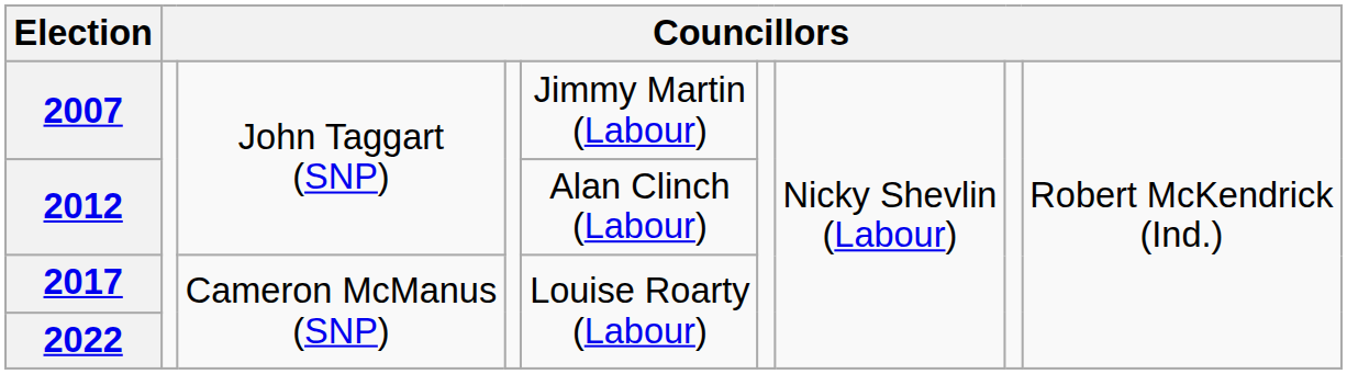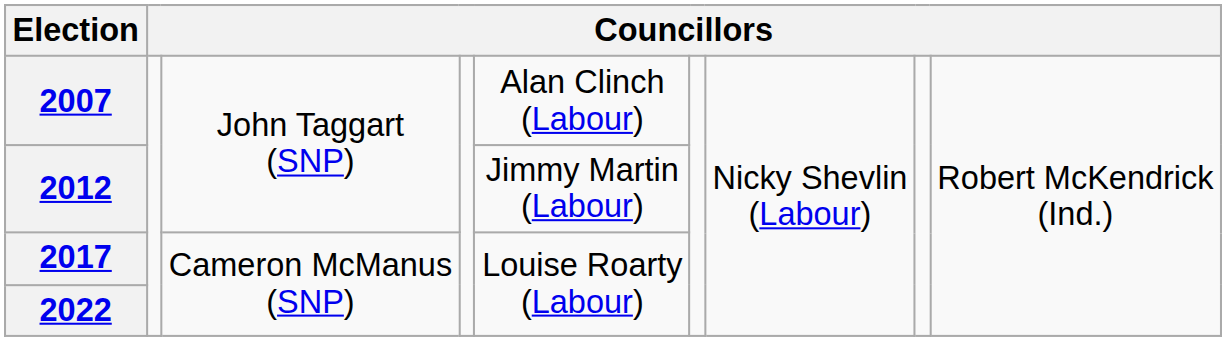2007 | column 5: Jimmy Martin (Labour) -> Alan Clinch (Labour)
2012 | column 5: Alan Clinch (Labour) -> Jimmy Martin (Labour)
